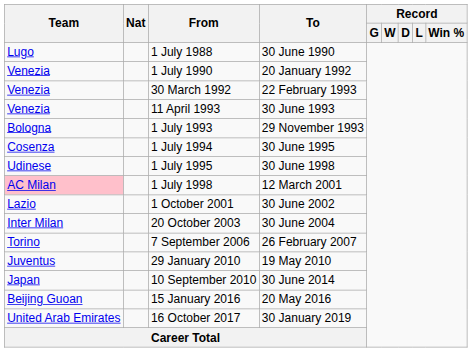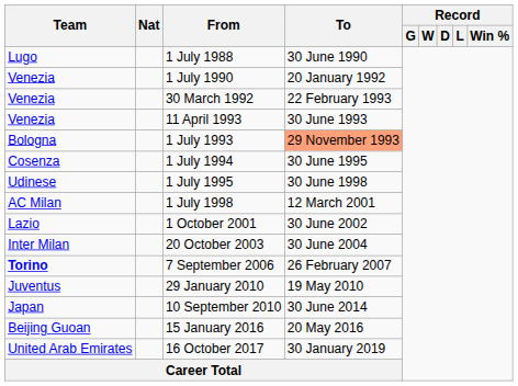1 July 1993 | To: no background -> lightsalmon background
1 July 1998 | Team: pink background -> no background
7 September 2006 | Team: normal -> bold
